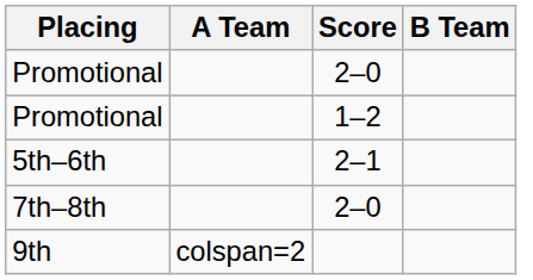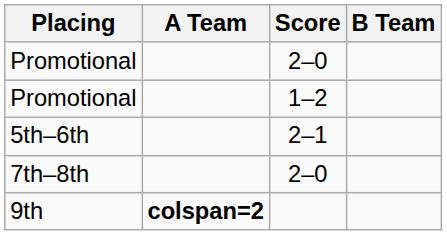9th | A Team: normal -> bold
